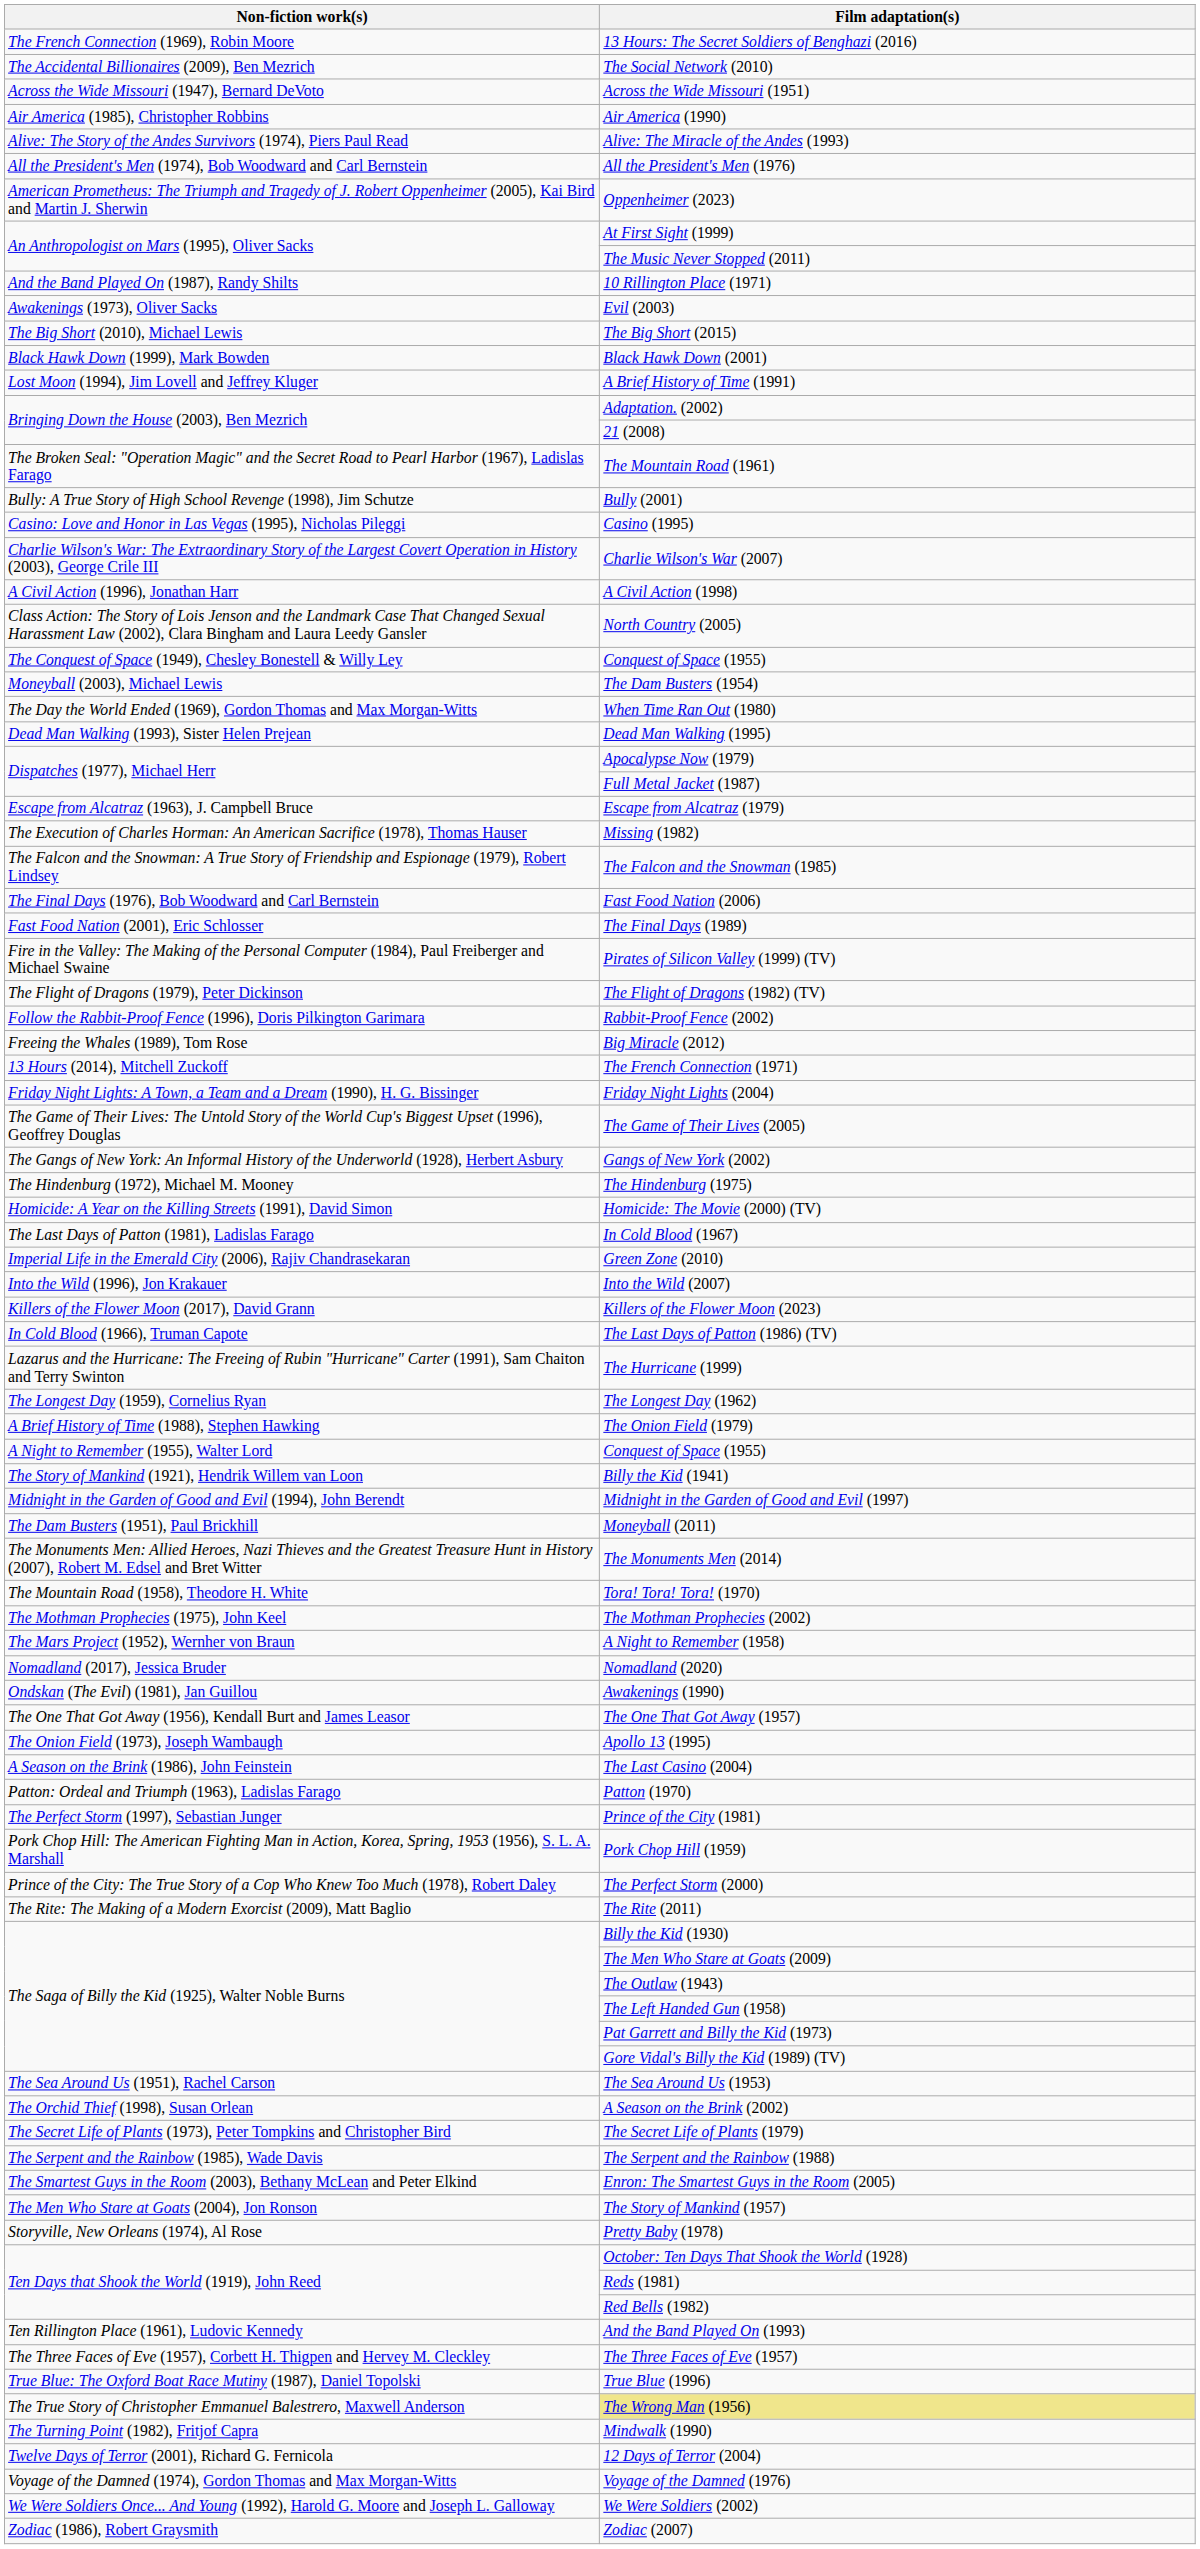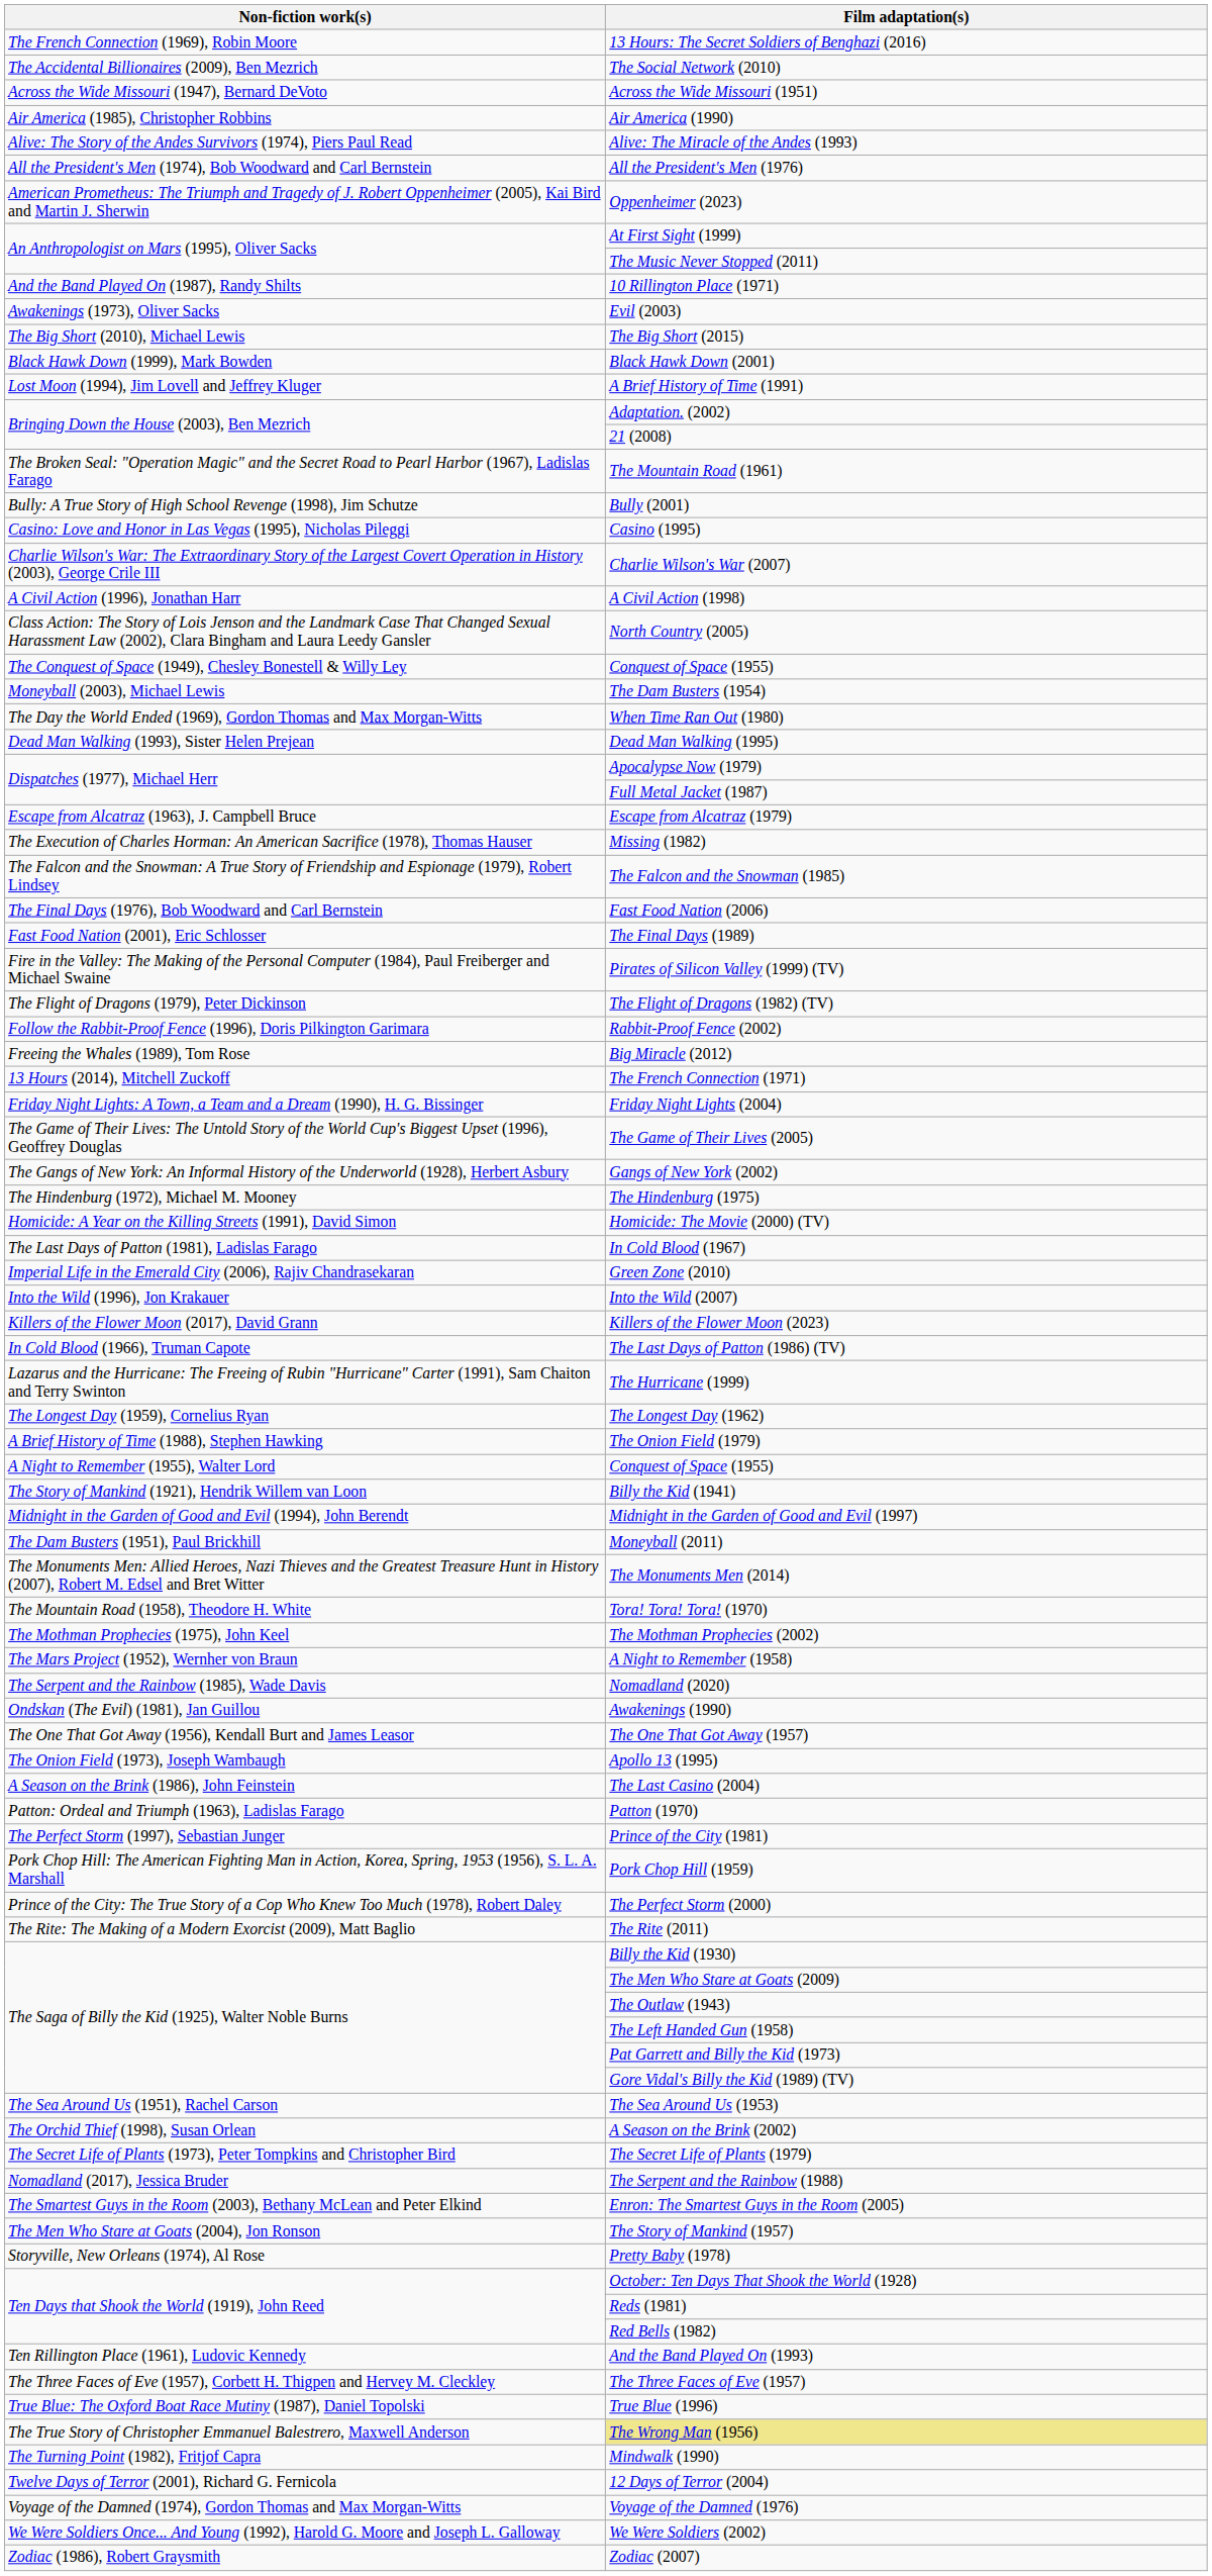row 61 | Non-fiction work(s): Nomadland (2017), Jessica Bruder -> The Serpent and the Rainbow (1985), Wade Davis
row 80 | Non-fiction work(s): The Serpent and the Rainbow (1985), Wade Davis -> Nomadland (2017), Jessica Bruder
